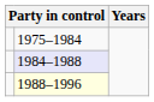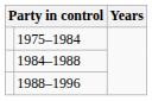1984–1988 | column 2: lavender background -> no background
1988–1996 | column 2: lightyellow background -> no background
